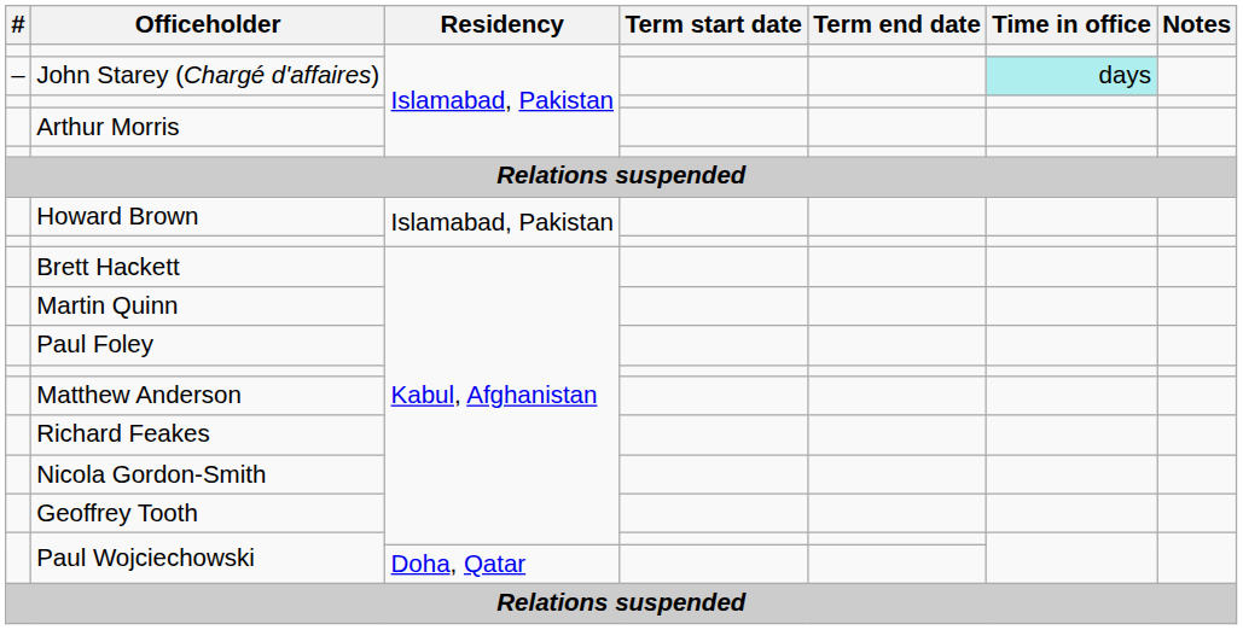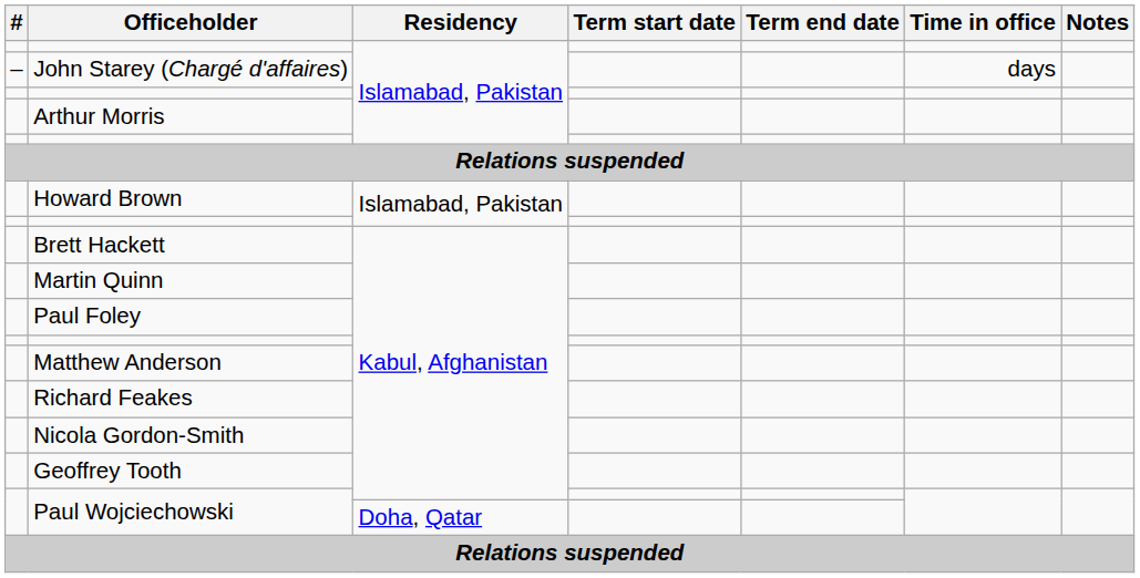John Starey (Chargé d'affaires) | Time in office: paleturquoise background -> no background
